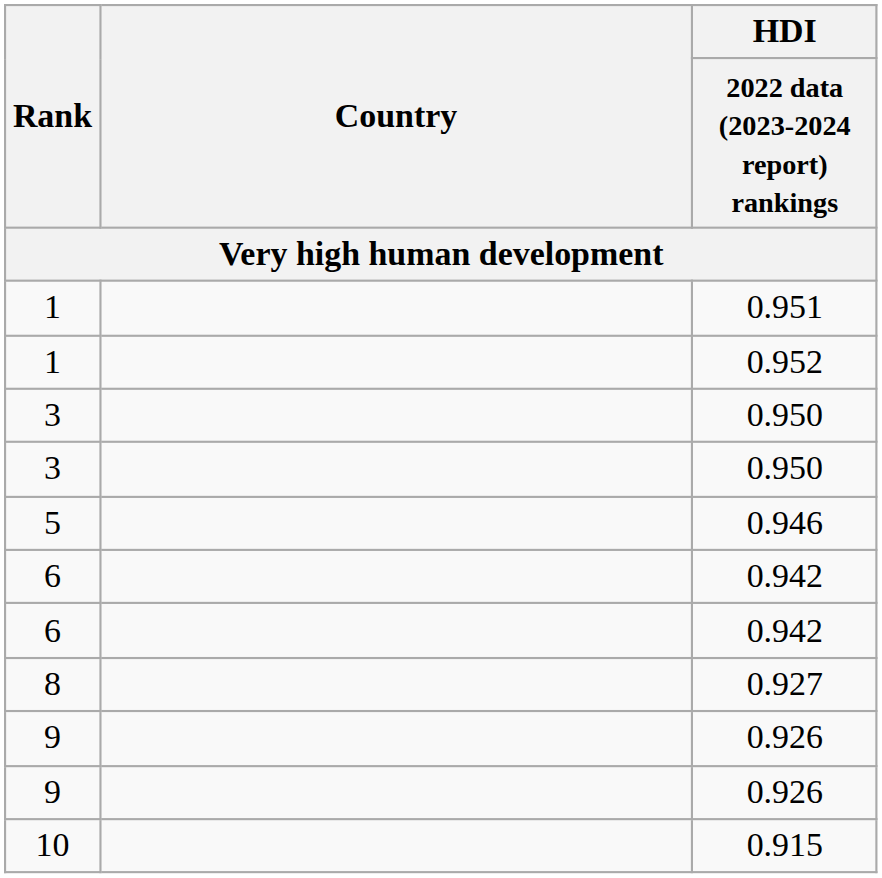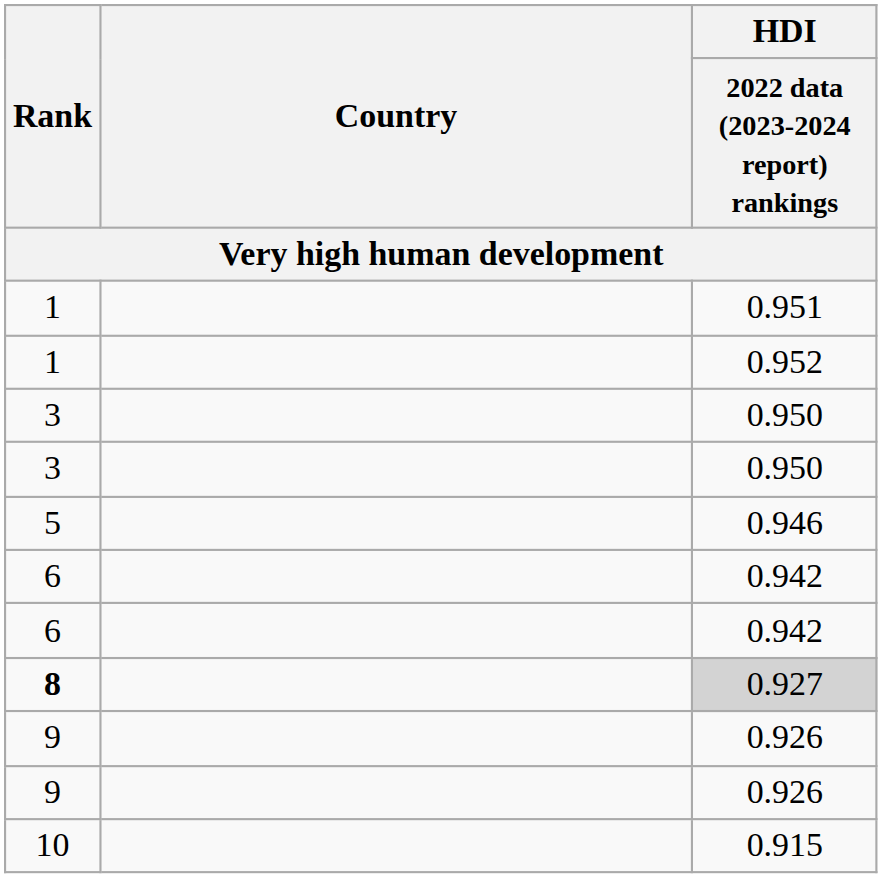0.927 | Rank: normal -> bold
0.927 | HDI / 2022 data (2023-2024 report) rankings: no background -> lightgrey background
